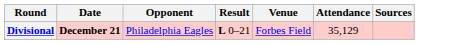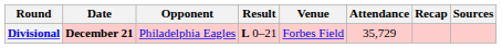+ column: Recap
Divisional | Attendance: 35,129 -> 35,729
